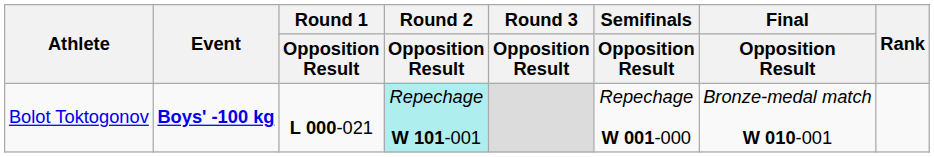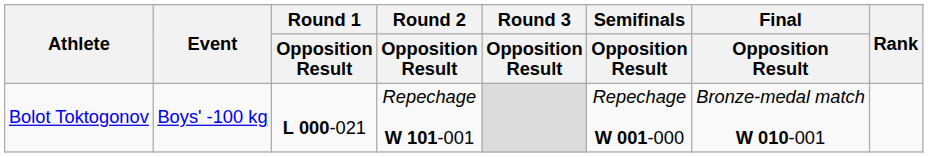Bolot Toktogonov | Event: bold -> normal
Bolot Toktogonov | Round 2 / Opposition Result: paleturquoise background -> no background
